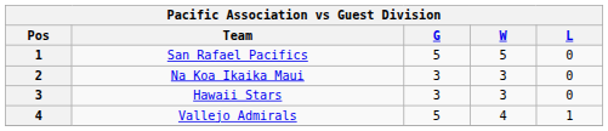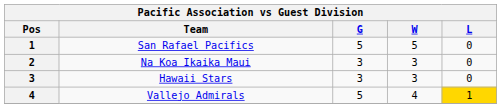Vallejo Admirals | L: no background -> gold background
